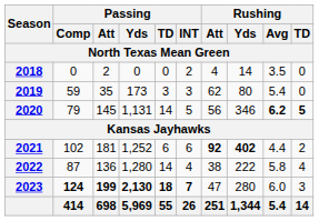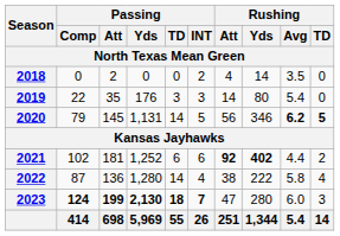2019 | Passing / Comp: 59 -> 22
2019 | Passing / Yds: 173 -> 176
2019 | Rushing / Att: 62 -> 14
